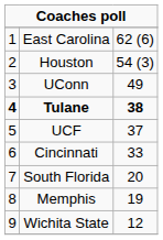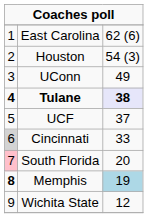Tulane | column 3: no background -> lavender background
Cincinnati | column 1: no background -> lightgrey background
South Florida | column 1: no background -> pink background
Memphis | column 1: normal -> bold
Memphis | column 3: no background -> lightblue background
